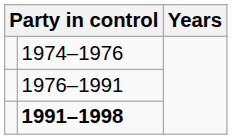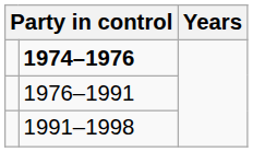1974–1976 | column 2: normal -> bold
1991–1998 | column 2: bold -> normal
